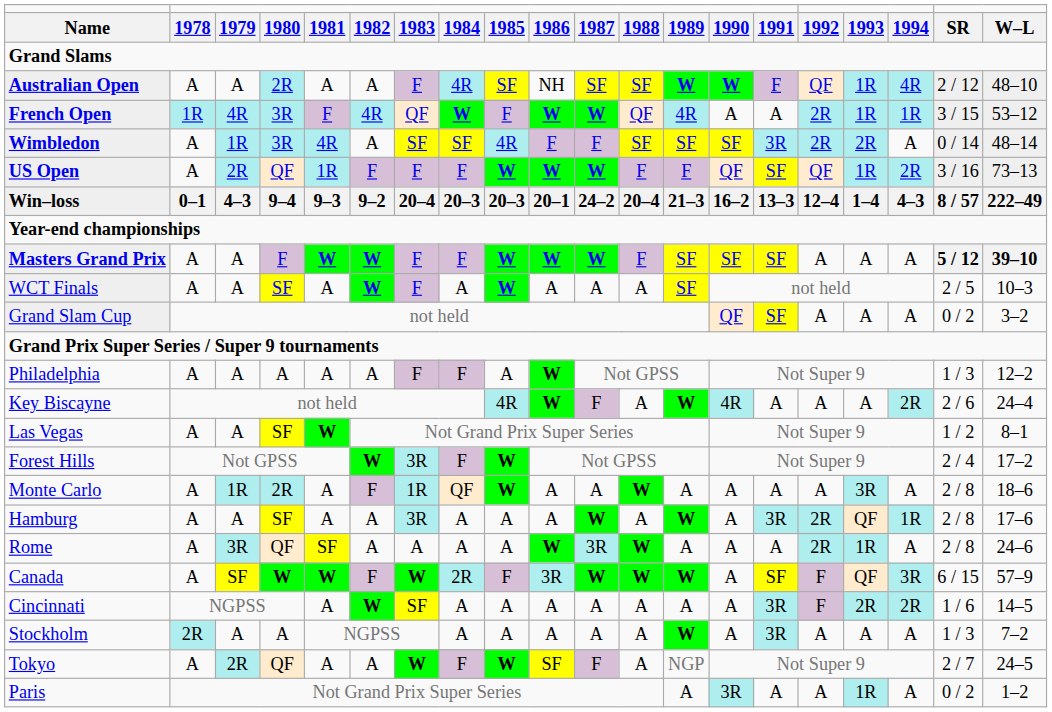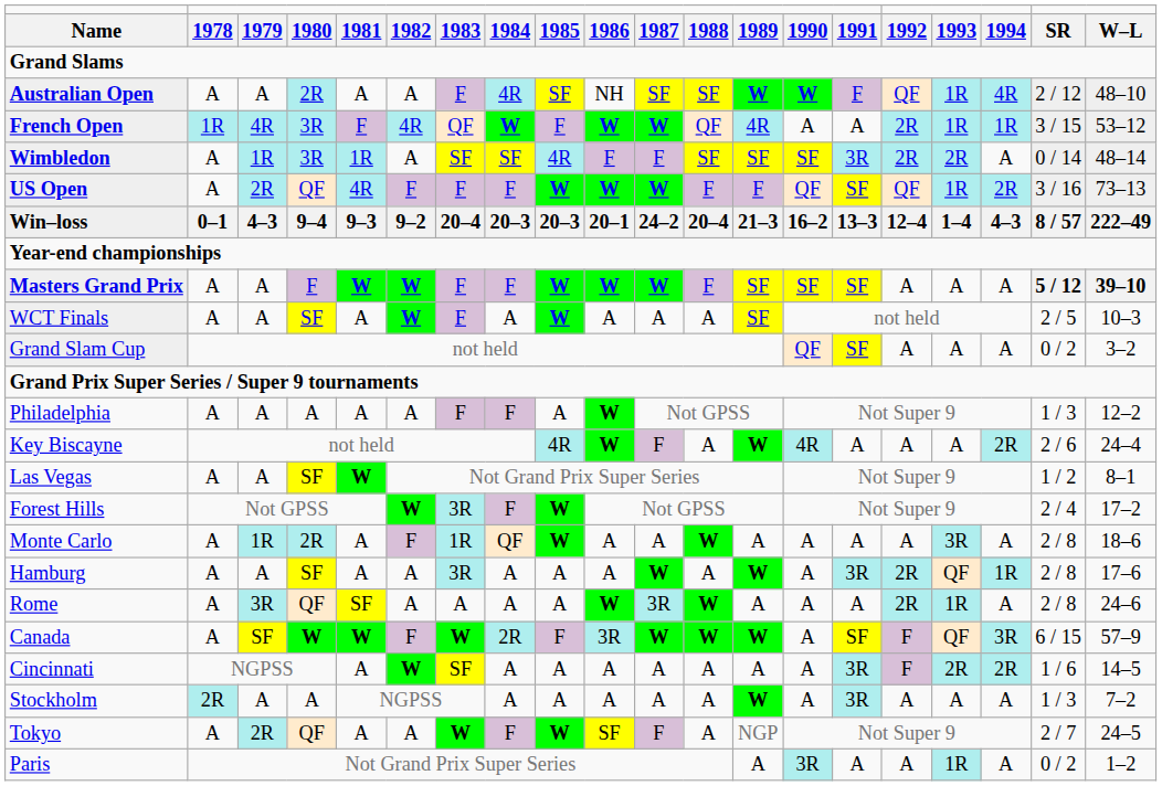Wimbledon | column 5: 4R -> 1R
US Open | column 5: 1R -> 4R
